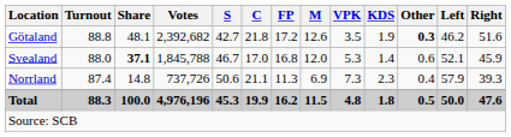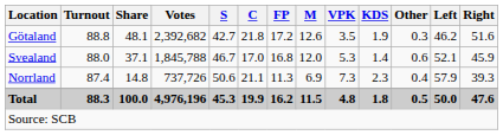Götaland | Other: bold -> normal
Svealand | Share: bold -> normal
